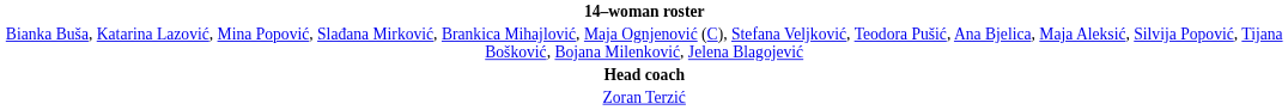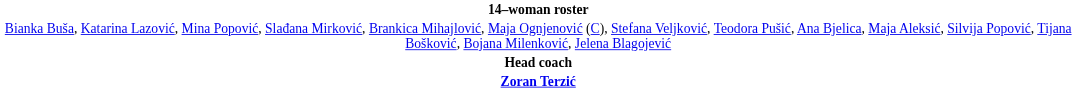row 4 | column 1: normal -> bold
